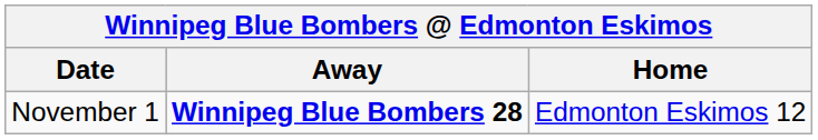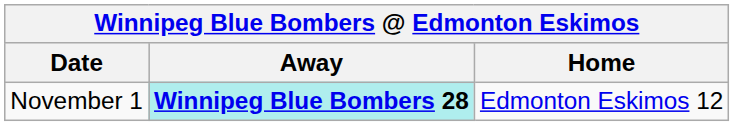November 1 | Away: no background -> paleturquoise background
